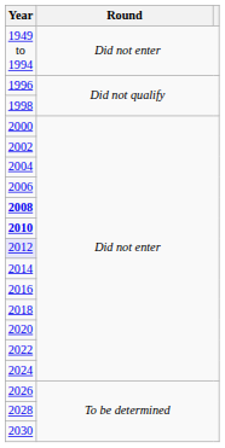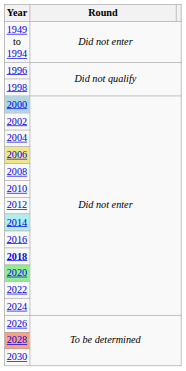2000 | Year: no background -> lightblue background
2006 | Year: no background -> khaki background
2008 | Year: bold -> normal
2010 | Year: bold -> normal
2012 | Year: lavender background -> no background
2014 | Year: no background -> paleturquoise background
2018 | Year: normal -> bold
2020 | Year: no background -> lightgreen background
2028 | Year: no background -> lightsalmon background
